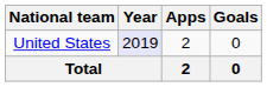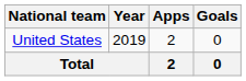United States | Year: lavender background -> no background
